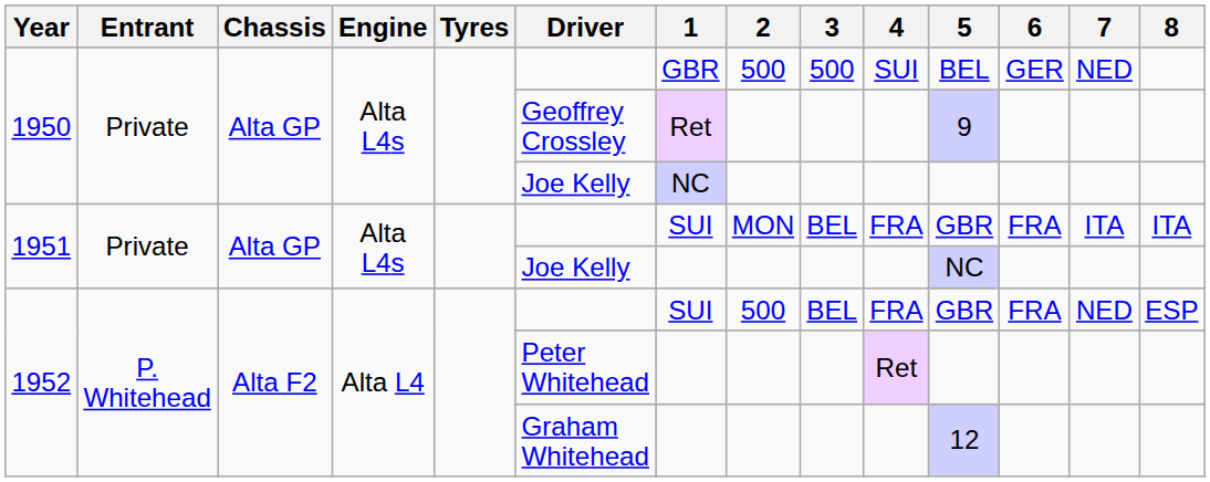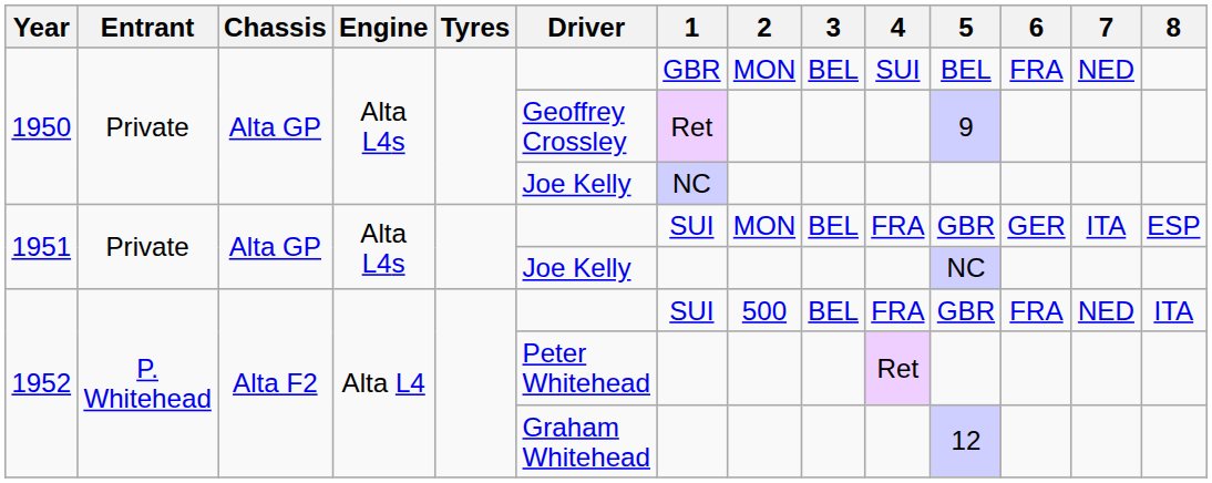row 2 | 2: 500 -> MON
row 2 | 3: 500 -> BEL
row 2 | 6: GER -> FRA
row 5 | 6: FRA -> GER
row 5 | 8: ITA -> ESP
row 7 | 8: ESP -> ITA
